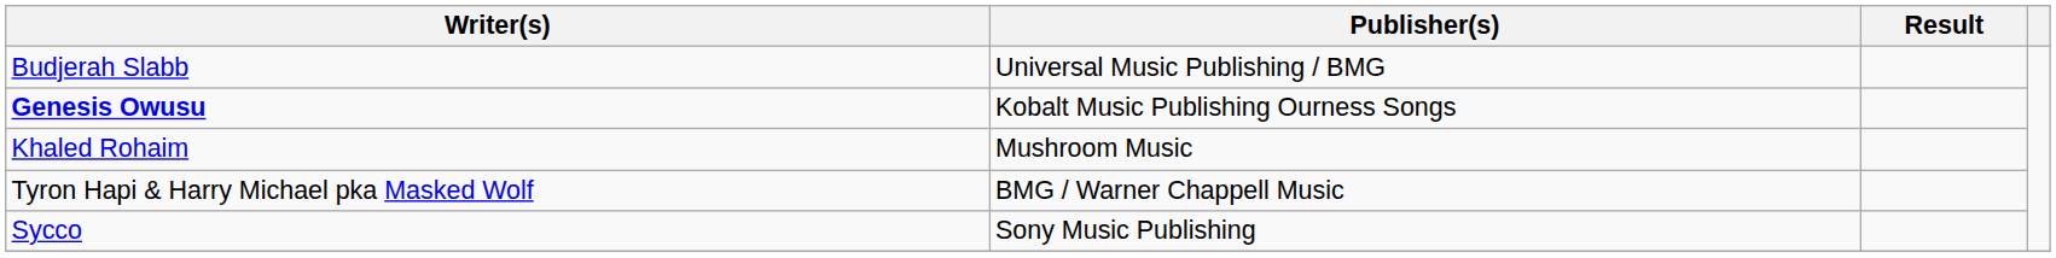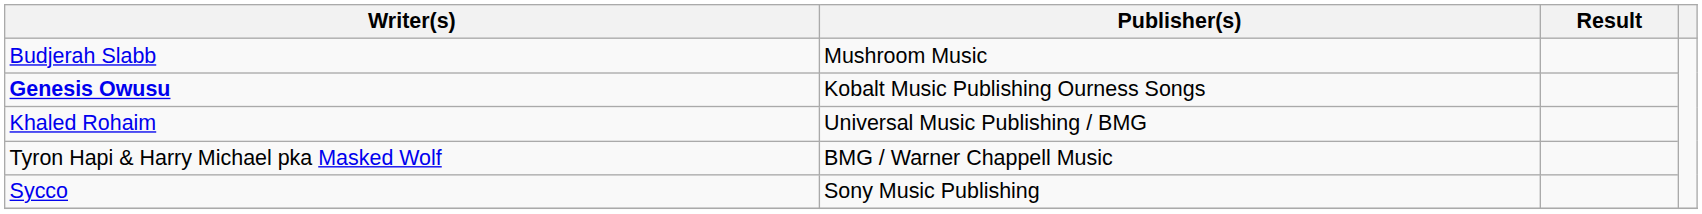Budjerah Slabb | Publisher(s): Universal Music Publishing / BMG -> Mushroom Music
Khaled Rohaim | Publisher(s): Mushroom Music -> Universal Music Publishing / BMG
